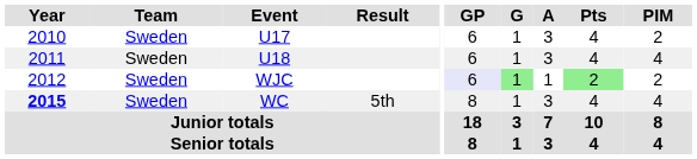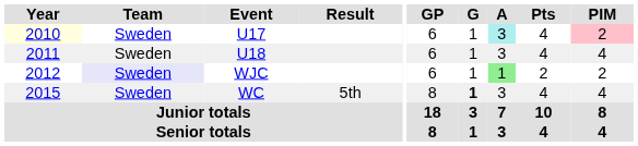U17 | Year: no background -> lightyellow background
U17 | A: no background -> paleturquoise background
U17 | PIM: no background -> pink background
WJC | Team: no background -> lavender background
WJC | GP: lavender background -> no background
WJC | G: lightgreen background -> no background
WJC | A: no background -> lightgreen background
WJC | Pts: lightgreen background -> no background
WC | Year: bold -> normal
WC | G: normal -> bold
